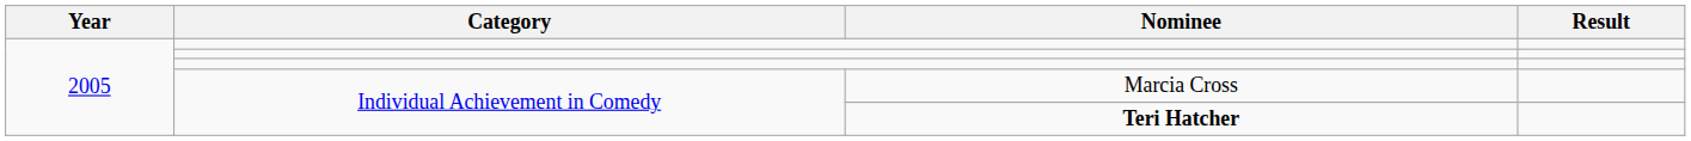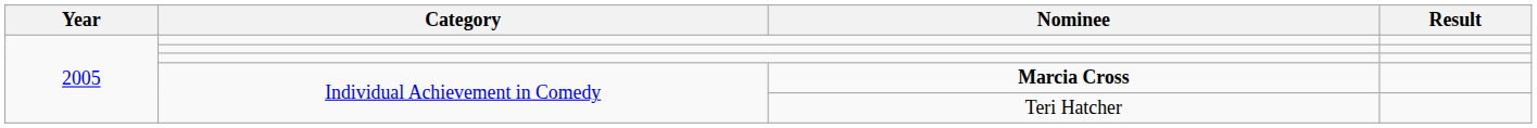Marcia Cross | Nominee: normal -> bold
Teri Hatcher | Nominee: bold -> normal
